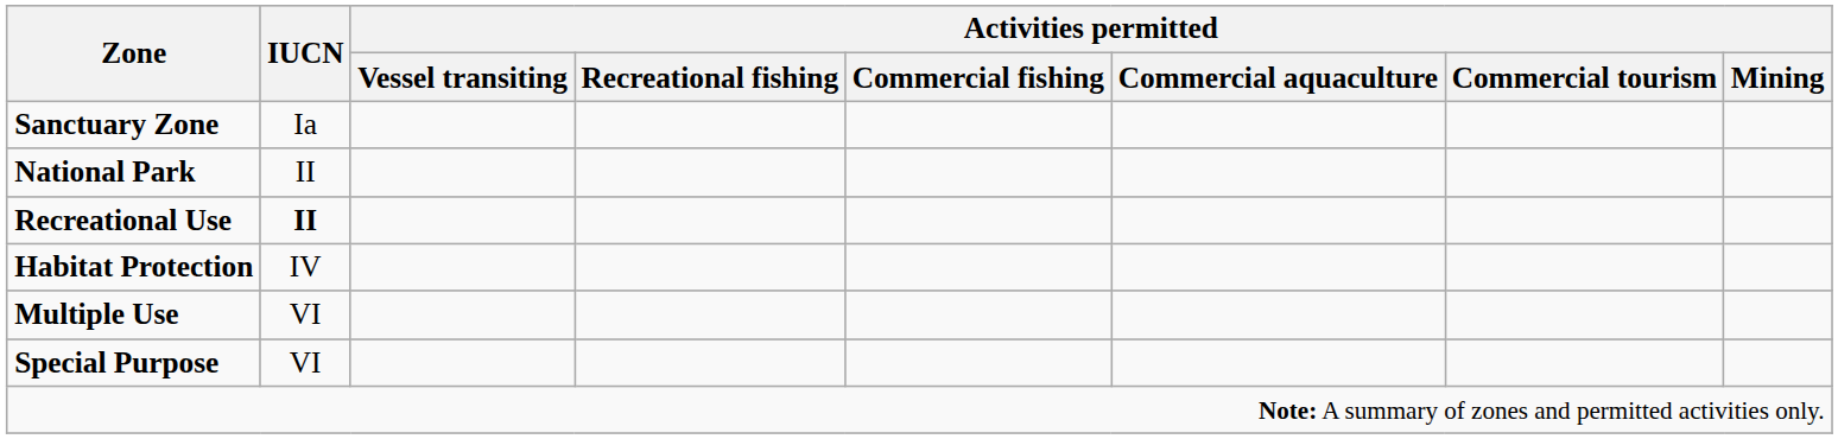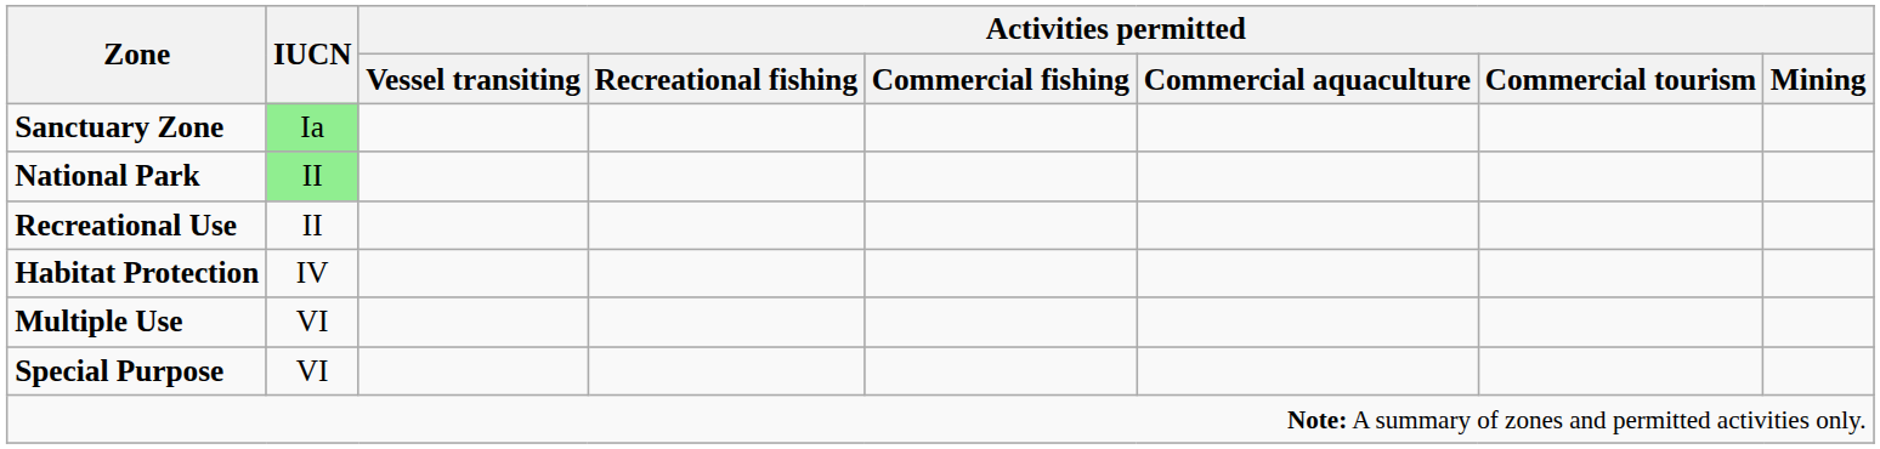Sanctuary Zone | IUCN: no background -> lightgreen background
National Park | IUCN: no background -> lightgreen background
Recreational Use | IUCN: bold -> normal
